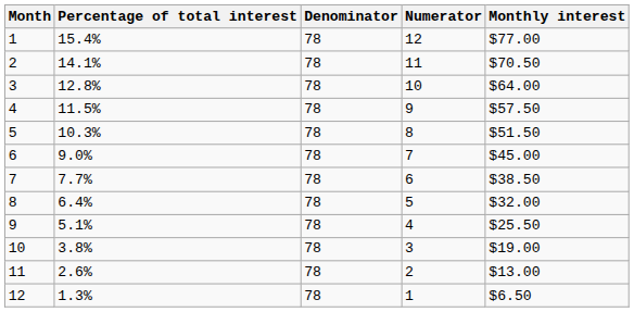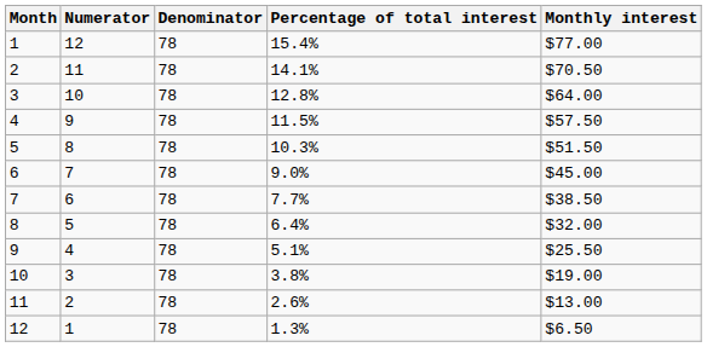columns swapped: Numerator <-> Percentage of total interest
